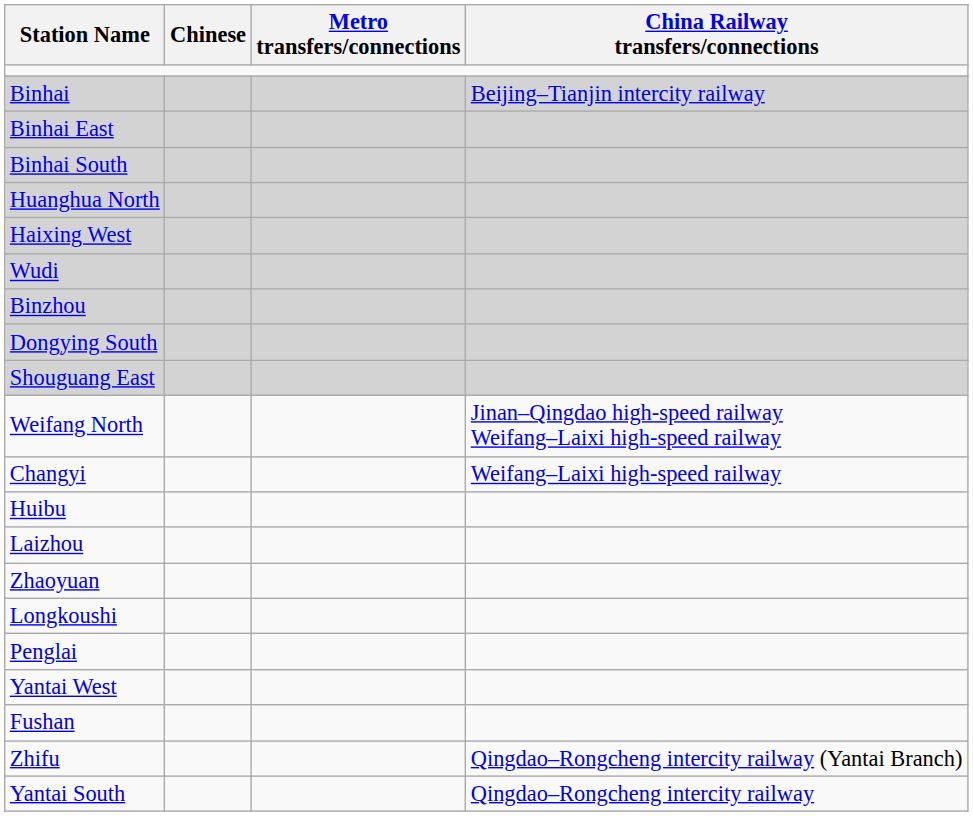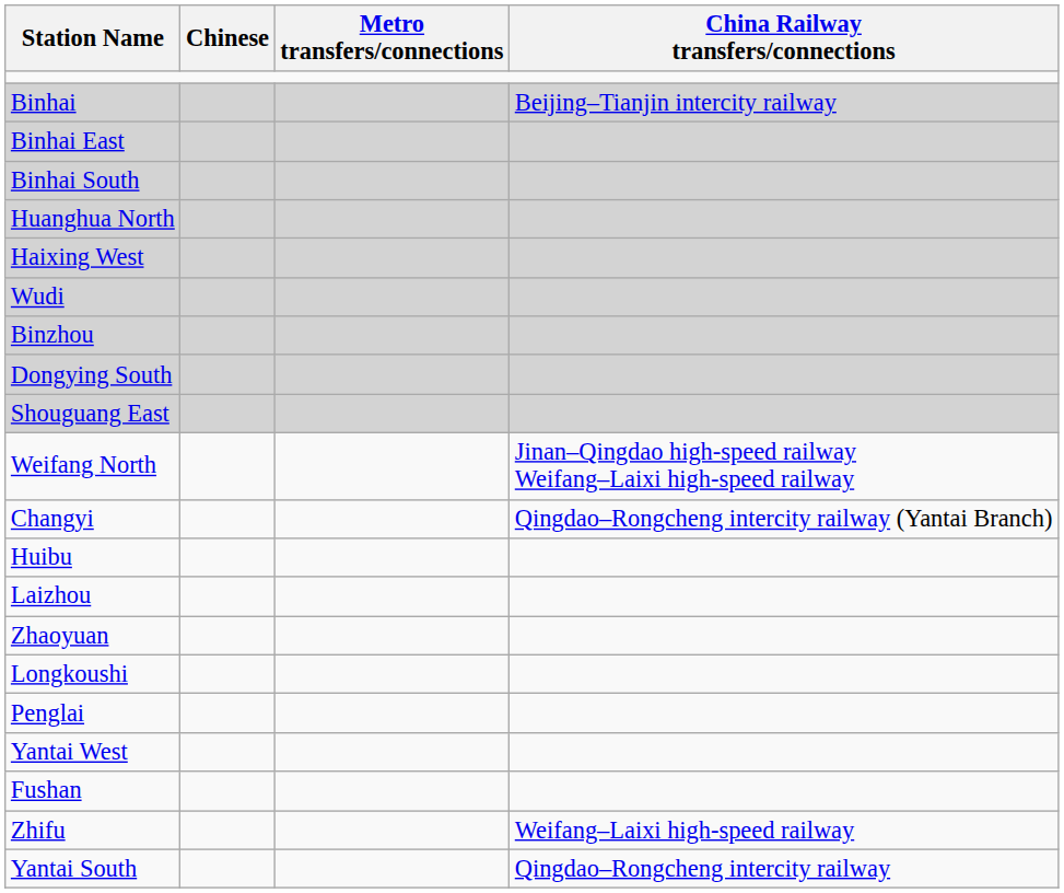Changyi | China Railway transfers/connections: Weifang–Laixi high-speed railway -> Qingdao–Rongcheng intercity railway (Yantai Branch)
Zhifu | China Railway transfers/connections: Qingdao–Rongcheng intercity railway (Yantai Branch) -> Weifang–Laixi high-speed railway
